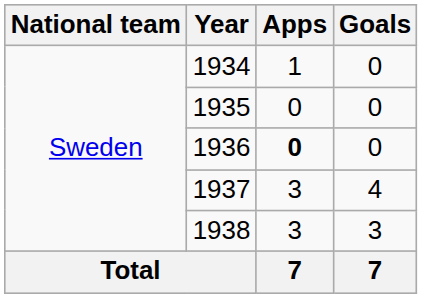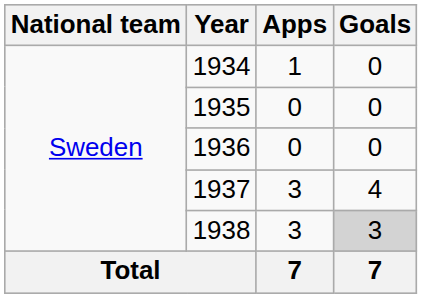1936 | Apps: bold -> normal
1938 | Goals: no background -> lightgrey background
